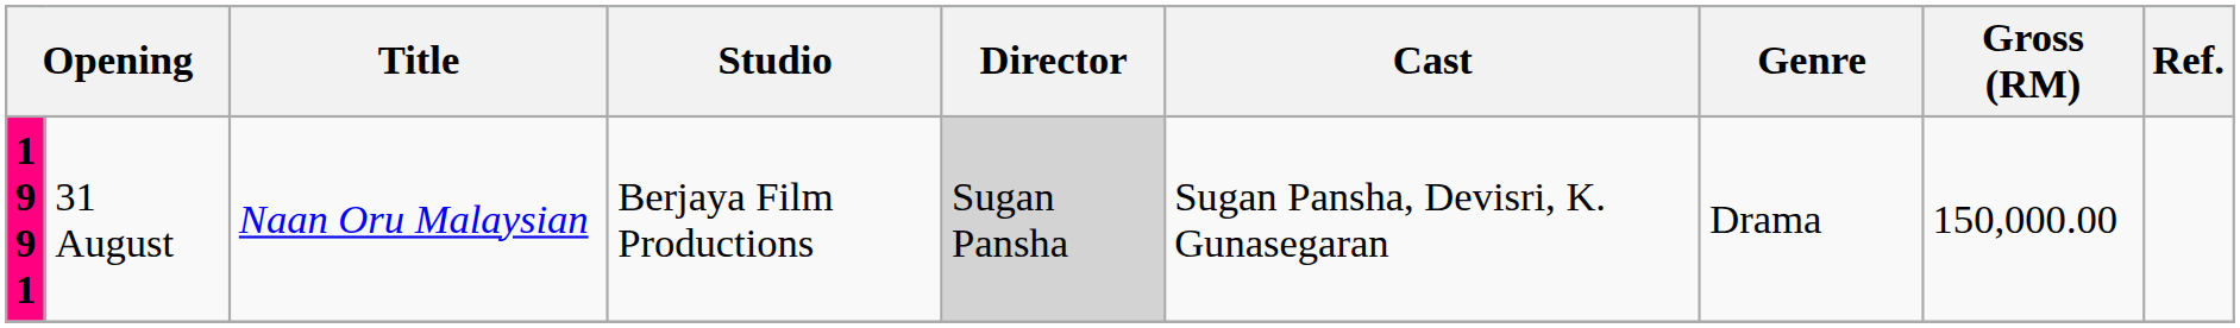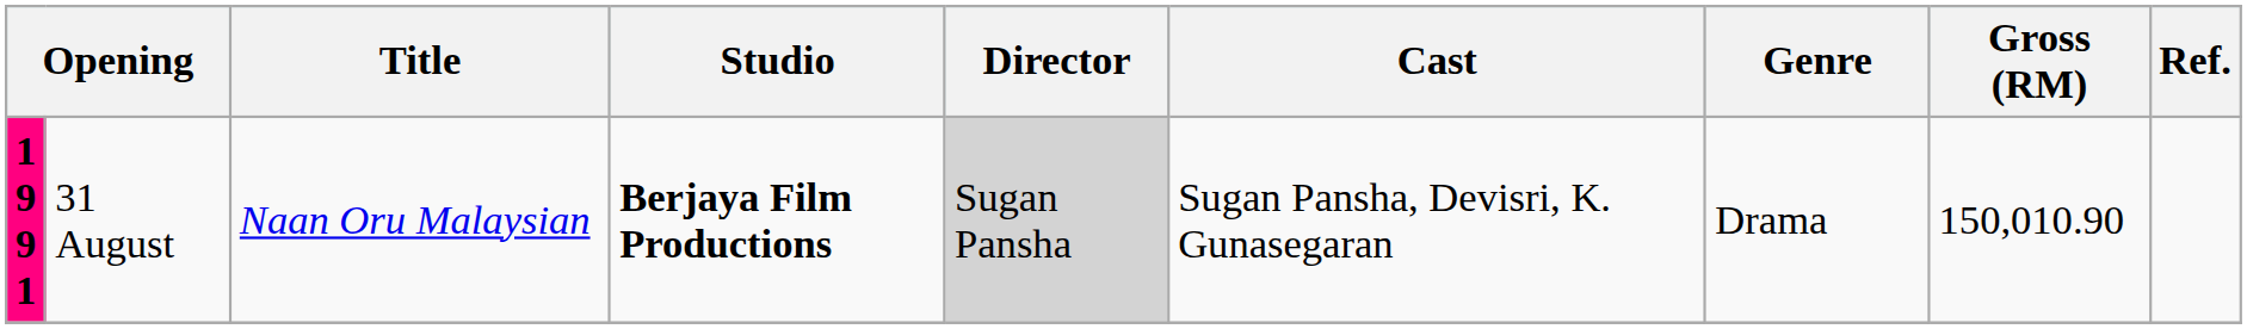1 9 9 1 | Studio: normal -> bold
1 9 9 1 | Gross (RM): 150,000.00 -> 150,010.90
